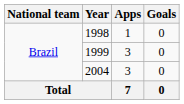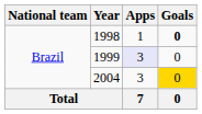1998 | Goals: normal -> bold
1999 | Apps: no background -> lavender background
2004 | Goals: no background -> gold background
